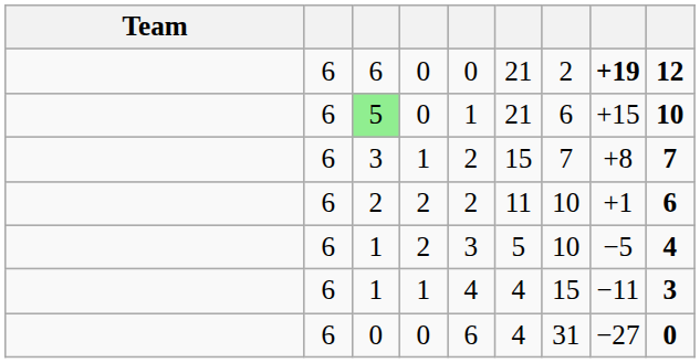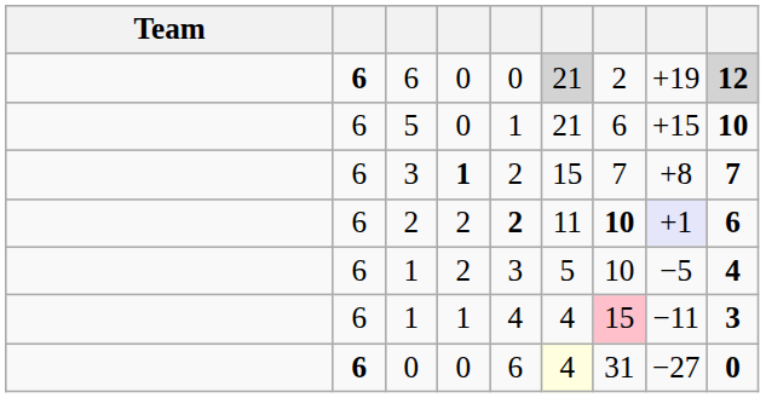row 2 | column 2: normal -> bold
row 2 | column 6: no background -> lightgrey background
row 2 | column 8: bold -> normal
row 2 | column 9: no background -> lightgrey background
row 3 | column 3: lightgreen background -> no background
row 4 | column 4: normal -> bold
row 5 | column 5: normal -> bold
row 5 | column 7: normal -> bold
row 5 | column 8: no background -> lavender background
row 7 | column 7: no background -> pink background
row 8 | column 2: normal -> bold
row 8 | column 6: no background -> lightyellow background
